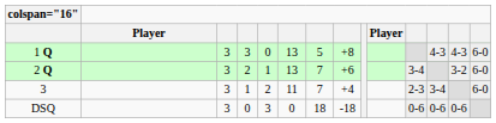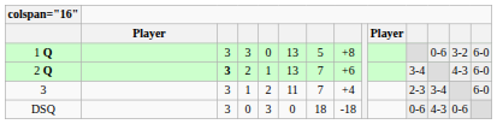1 Q | column 12: 4-3 -> 0-6
1 Q | column 13: 4-3 -> 3-2
2 Q | column 3: normal -> bold
2 Q | column 13: 3-2 -> 4-3
DSQ | column 12: 0-6 -> 4-3
